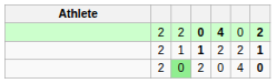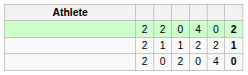row 2 | column 4: bold -> normal
row 2 | column 5: bold -> normal
row 3 | column 4: bold -> normal
row 4 | column 3: lightgreen background -> no background
